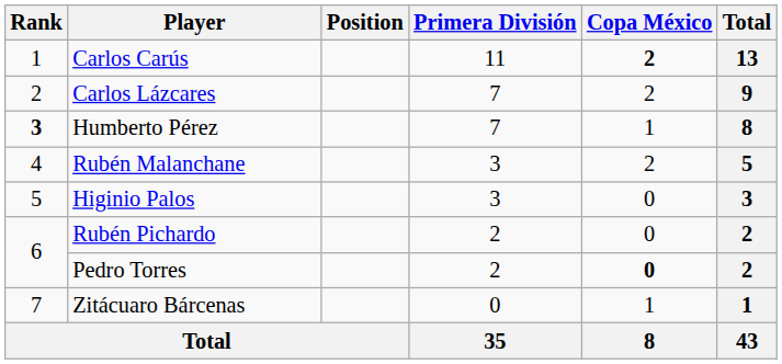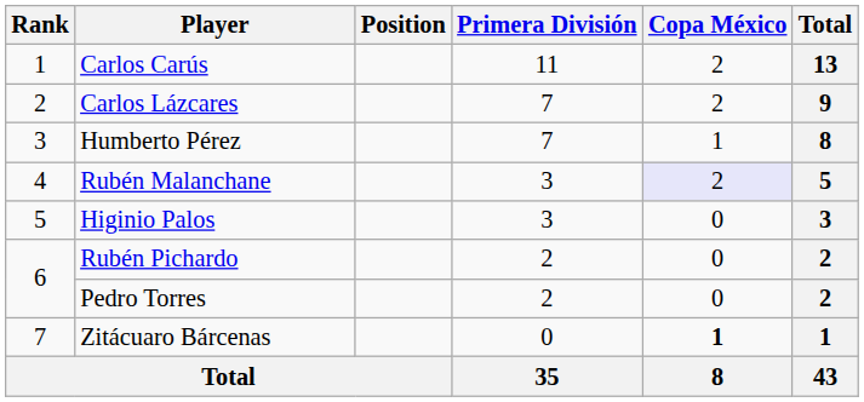Carlos Carús | Copa México: bold -> normal
Humberto Pérez | Rank: bold -> normal
Rubén Malanchane | Copa México: no background -> lavender background
Pedro Torres | Copa México: bold -> normal
Zitácuaro Bárcenas | Copa México: normal -> bold
